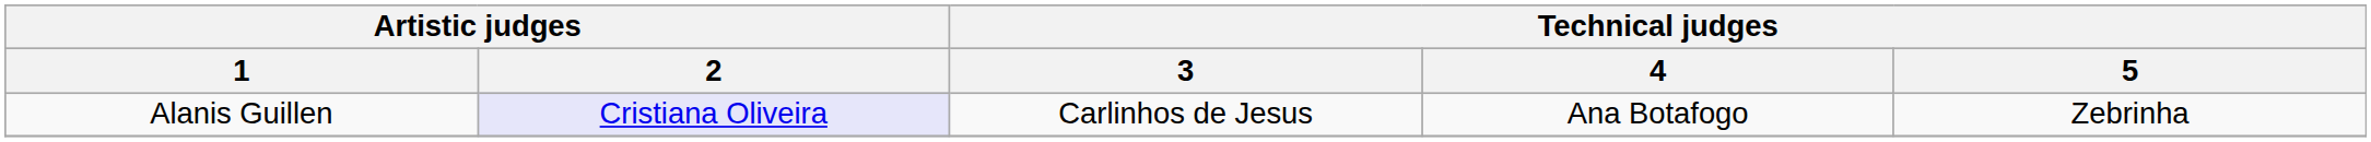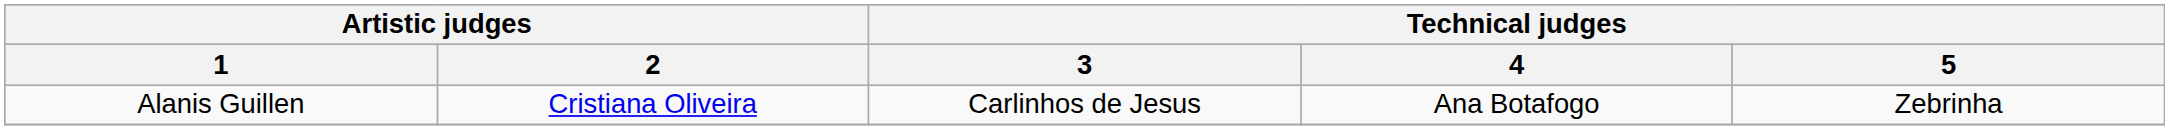Alanis Guillen | Artistic judges / 2: lavender background -> no background
